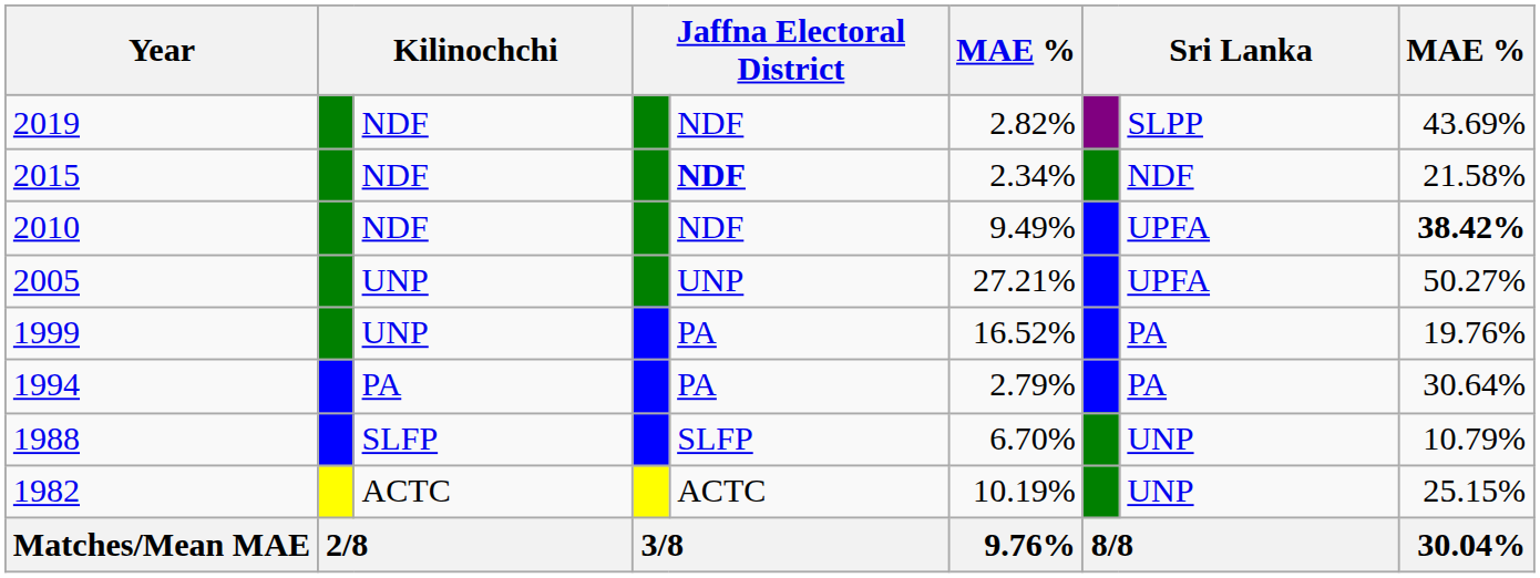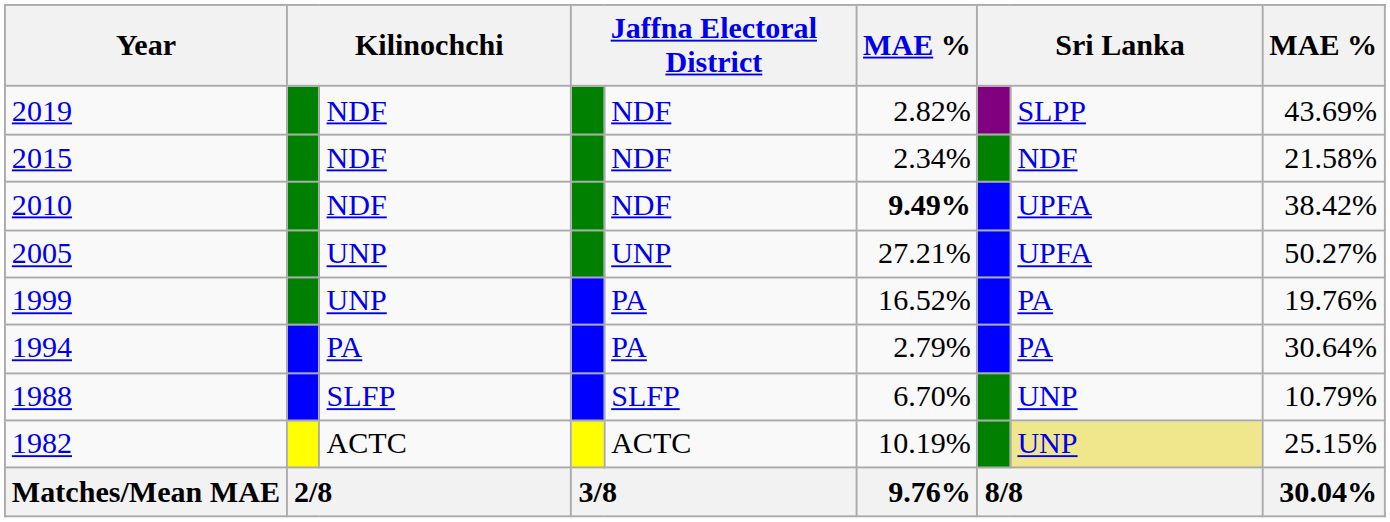2015 | column 5: bold -> normal
2010 | column 6: normal -> bold
2010 | column 9: bold -> normal
1982 | column 8: no background -> khaki background
